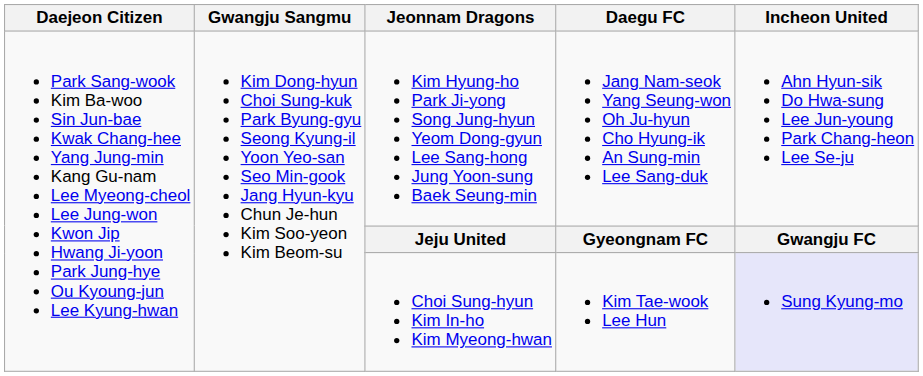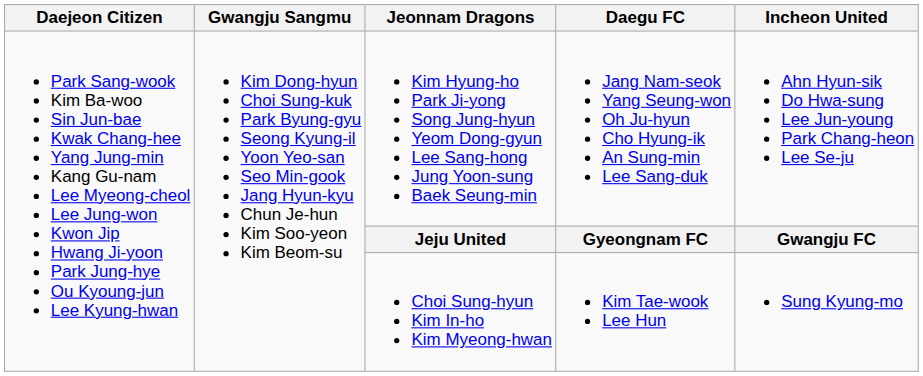Choi Sung-hyun Kim In-ho Kim Myeong-hwan | Incheon United: lavender background -> no background
